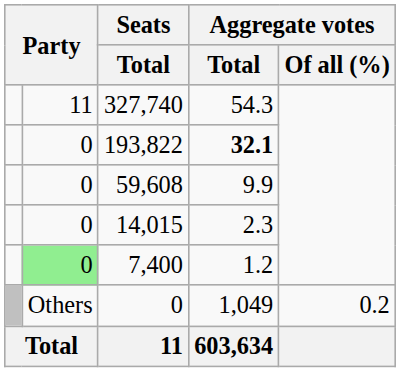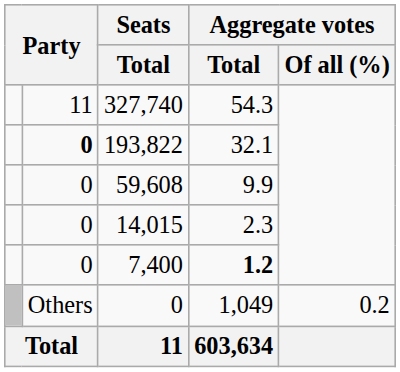193,822 | column 2: normal -> bold
193,822 | Aggregate votes / Total: bold -> normal
7,400 | column 2: lightgreen background -> no background
7,400 | Aggregate votes / Total: normal -> bold
